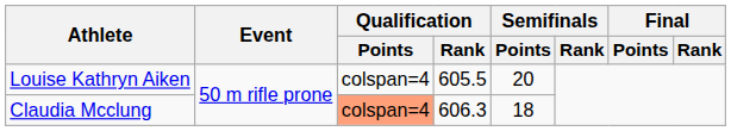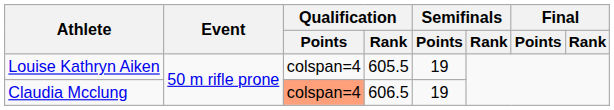Louise Kathryn Aiken | Semifinals / Points: 20 -> 19
Claudia Mcclung | Qualification / Rank: 606.3 -> 606.5
Claudia Mcclung | Semifinals / Points: 18 -> 19
